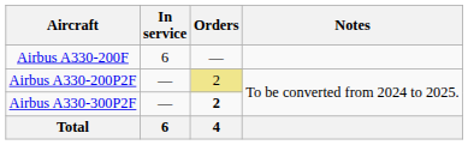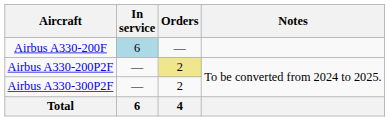Airbus A330-200F | In service: no background -> lightblue background
Airbus A330-300P2F | Orders: bold -> normal
